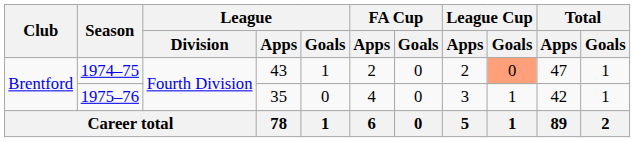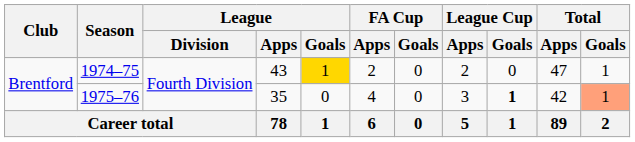1974–75 | League / Goals: no background -> gold background
1974–75 | League Cup / Goals: lightsalmon background -> no background
1975–76 | League Cup / Goals: normal -> bold
1975–76 | Total / Goals: no background -> lightsalmon background
